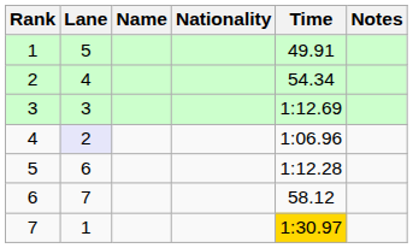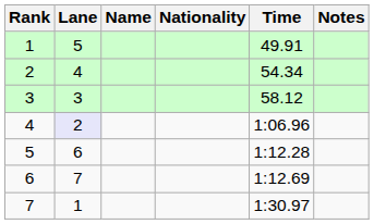row 4 | Time: 1:12.69 -> 58.12
row 7 | Time: 58.12 -> 1:12.69
row 8 | Time: gold background -> no background
